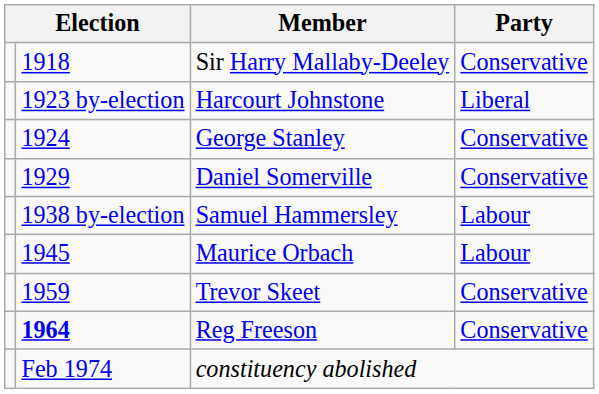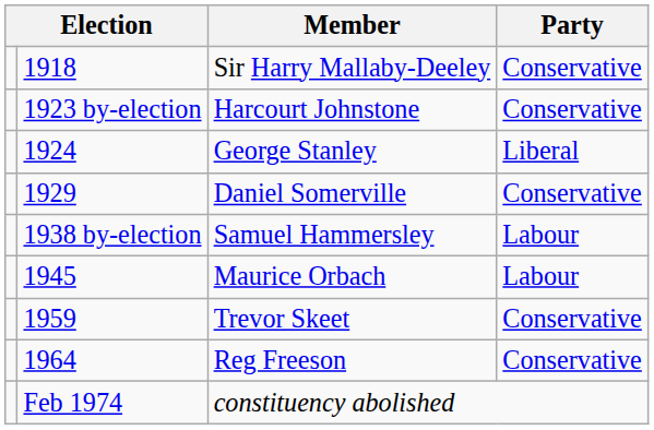Harcourt Johnstone | Party: Liberal -> Conservative
George Stanley | Party: Conservative -> Liberal
Reg Freeson | column 2: bold -> normal
